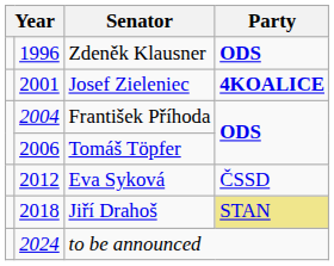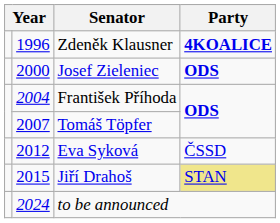Zdeněk Klausner | Party: ODS -> 4KOALICE
Josef Zieleniec | column 2: 2001 -> 2000
Josef Zieleniec | Party: 4KOALICE -> ODS
Tomáš Töpfer | column 2: 2006 -> 2007
Jiří Drahoš | column 2: 2018 -> 2015
